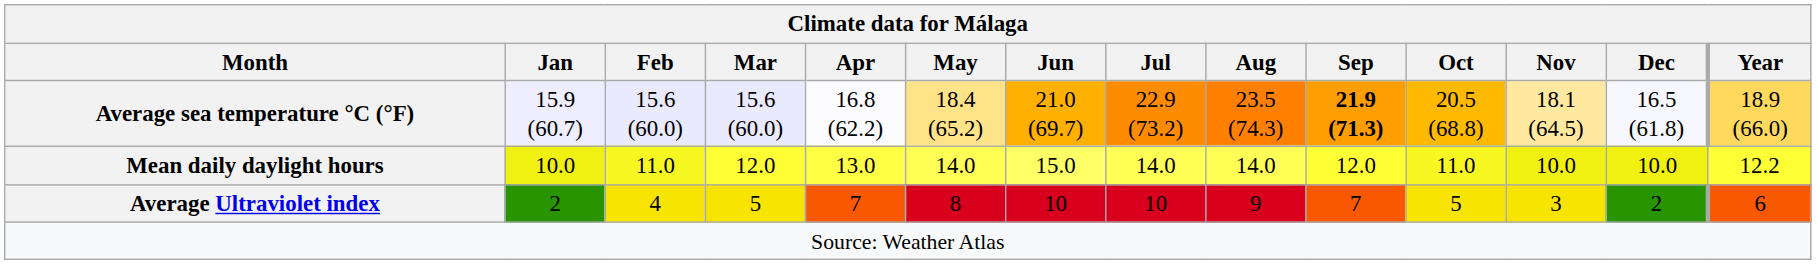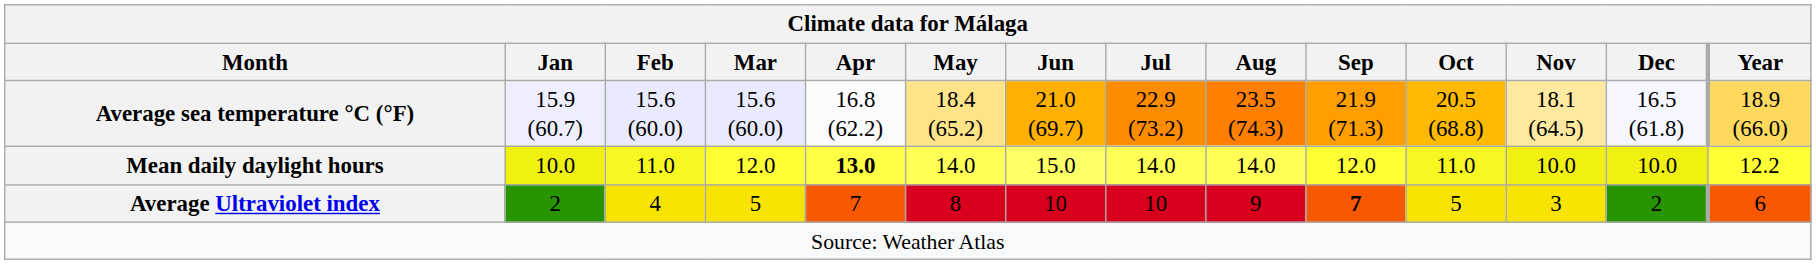row 3 | Sep: bold -> normal
row 4 | Apr: normal -> bold
row 5 | Sep: normal -> bold
